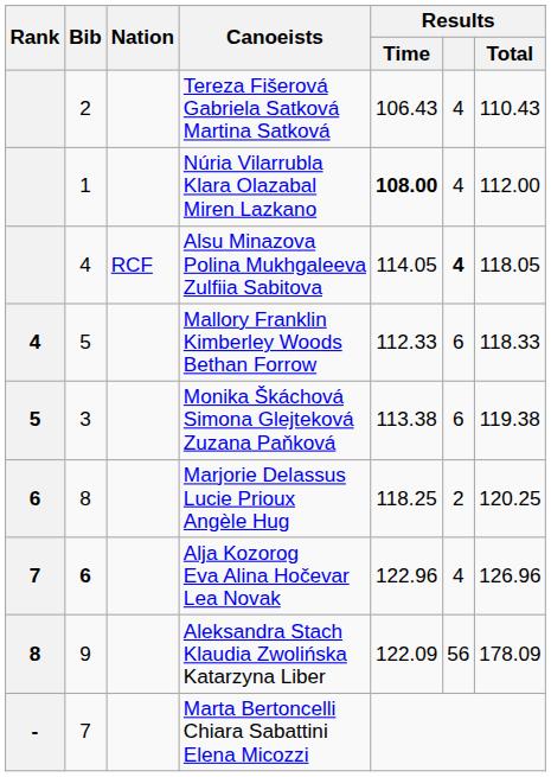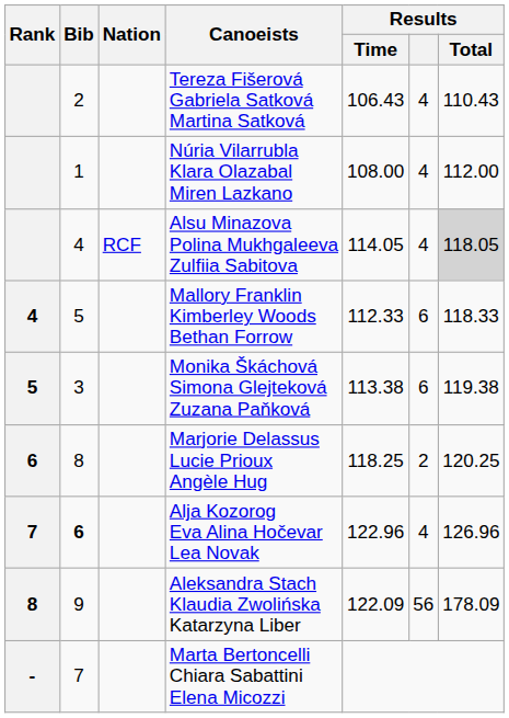Núria Vilarrubla Klara Olazabal Miren Lazkano | Results / Time: bold -> normal
Alsu Minazova Polina Mukhgaleeva Zulfiia Sabitova | Results: bold -> normal
Alsu Minazova Polina Mukhgaleeva Zulfiia Sabitova | Results / Total: no background -> lightgrey background
